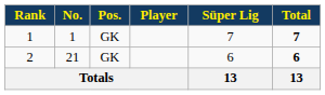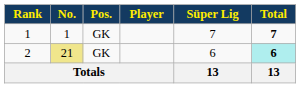2 | No.: no background -> khaki background
2 | Total: no background -> paleturquoise background
